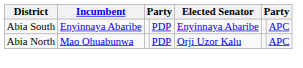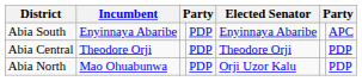+ row: Abia Central | Theodore Orji | PDP | Theodore Orji | PDP
Abia North | column 7: APC -> PDP
